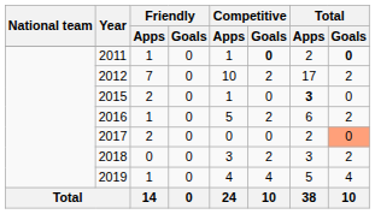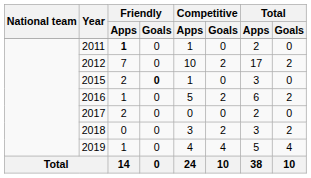2011 | Friendly / Apps: normal -> bold
2011 | Competitive / Goals: bold -> normal
2011 | Total / Goals: bold -> normal
2015 | Friendly / Goals: normal -> bold
2015 | Total / Apps: bold -> normal
2017 | Total / Goals: lightsalmon background -> no background
